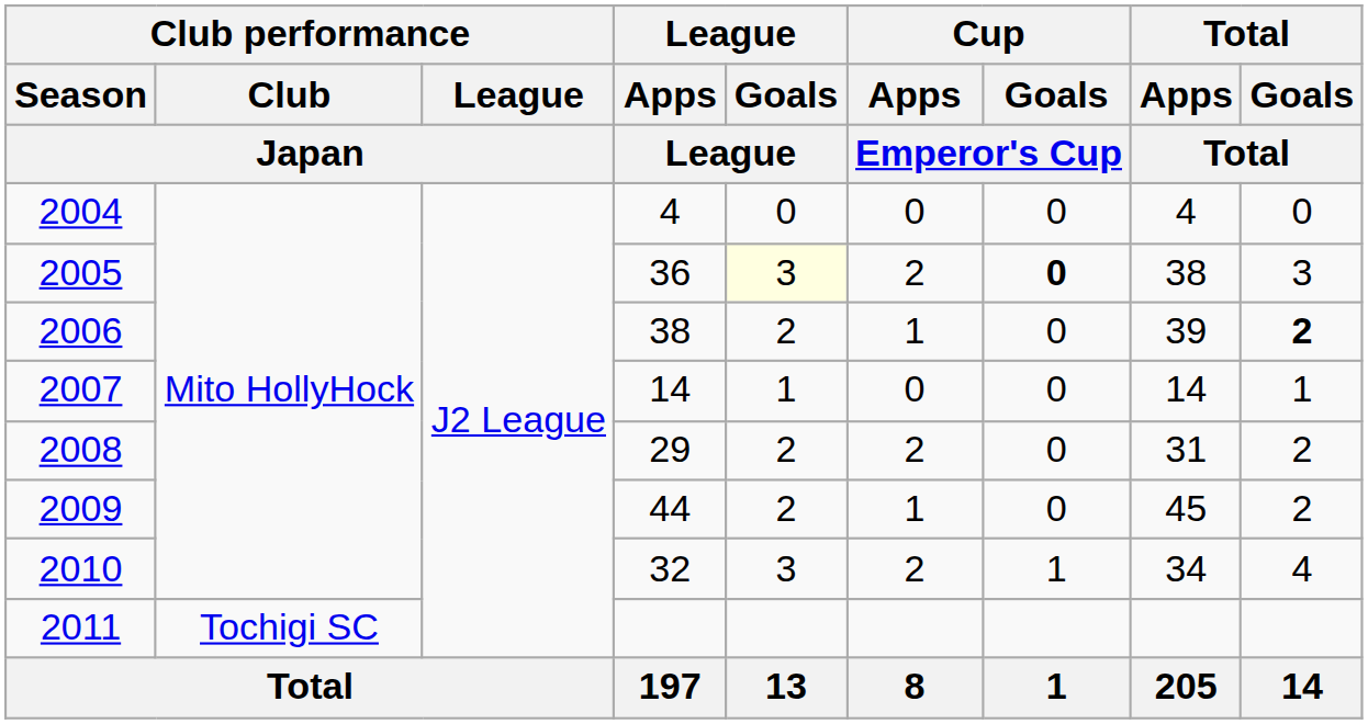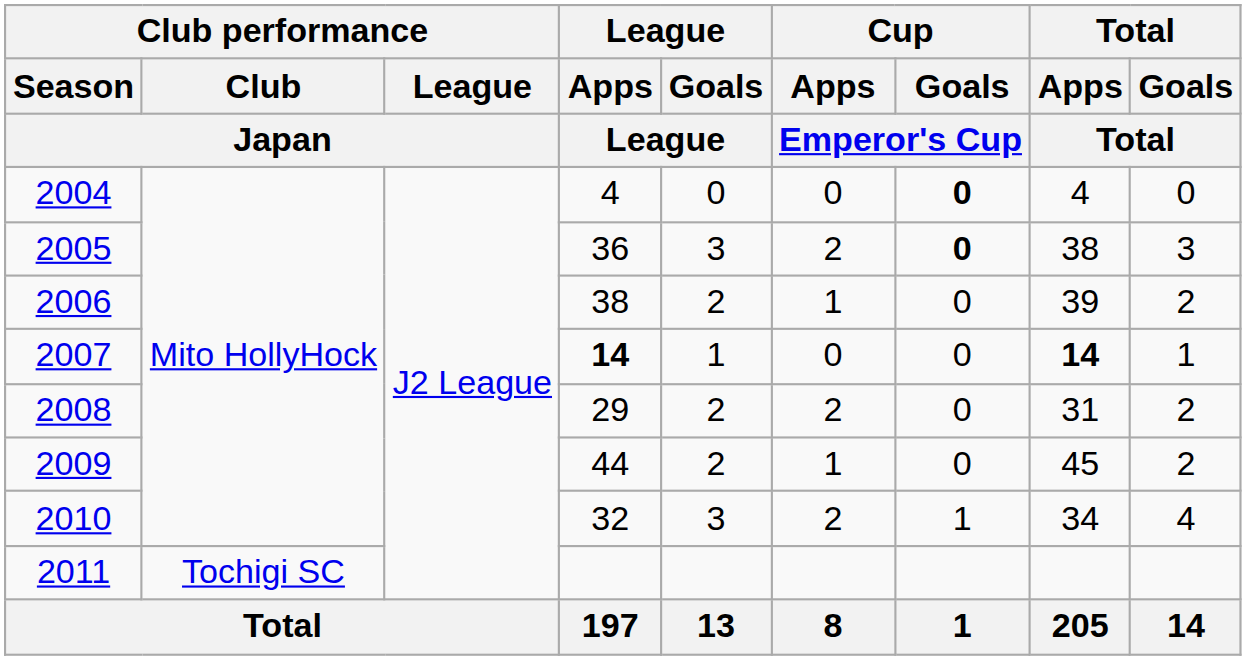2004 | Cup / Goals / Emperor's Cup: normal -> bold
2005 | League / Goals / League: lightyellow background -> no background
2006 | Total / Goals / Total: bold -> normal
2007 | League / Apps / League: normal -> bold
2007 | Total / Apps / Total: normal -> bold
